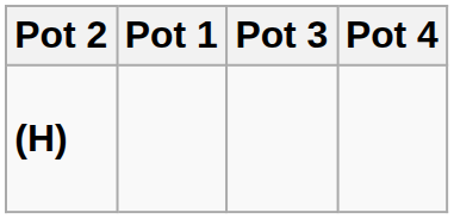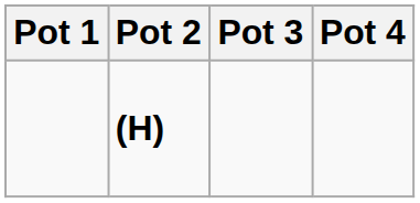columns swapped: Pot 1 <-> Pot 2
